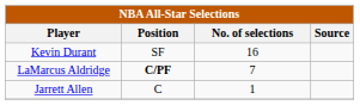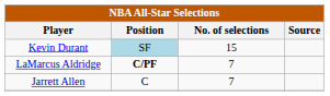Kevin Durant | Position: no background -> lightblue background
Kevin Durant | No. of selections: 16 -> 15
Jarrett Allen | No. of selections: 1 -> 7
